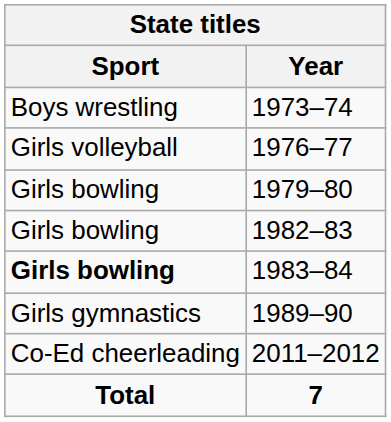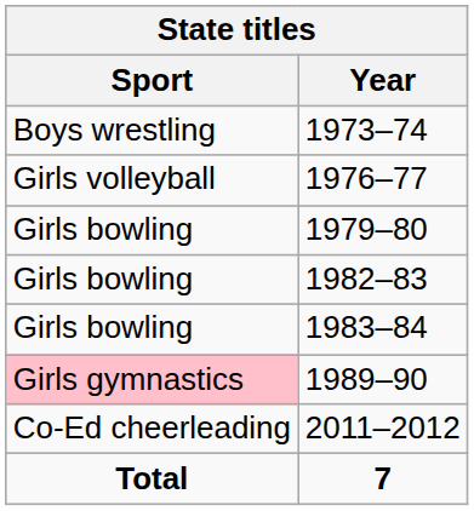1983–84 | Sport: bold -> normal
1989–90 | Sport: no background -> pink background
